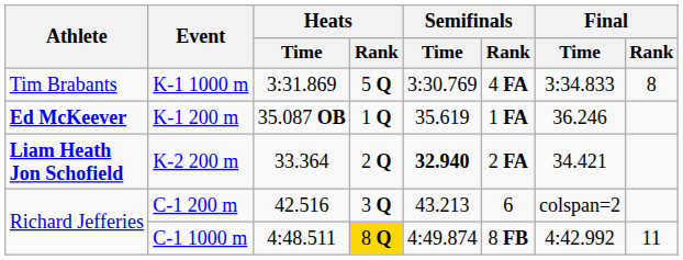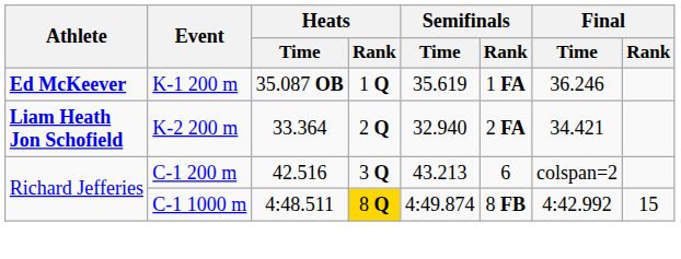- row: Tim Brabants | K-1 1000 m | 3:31.869 | 5 Q | 3:30.769 | 4 FA | 3:34.833 | 8
K-2 200 m | Semifinals / Time: bold -> normal
C-1 1000 m | Final / Rank: 11 -> 15
